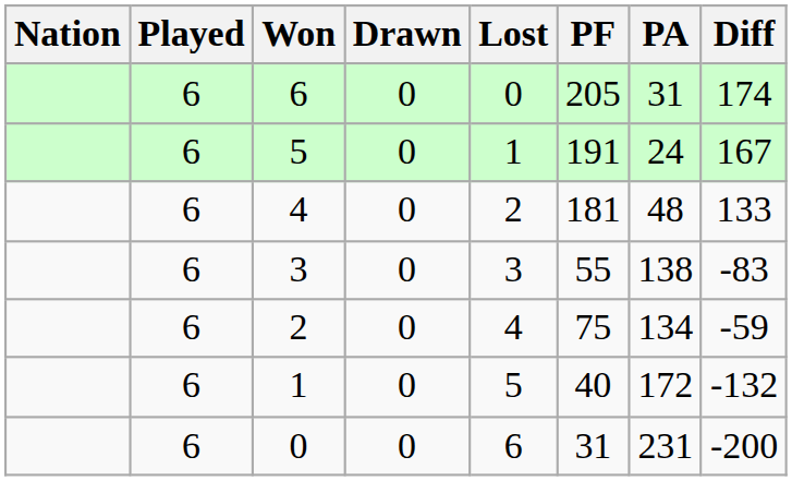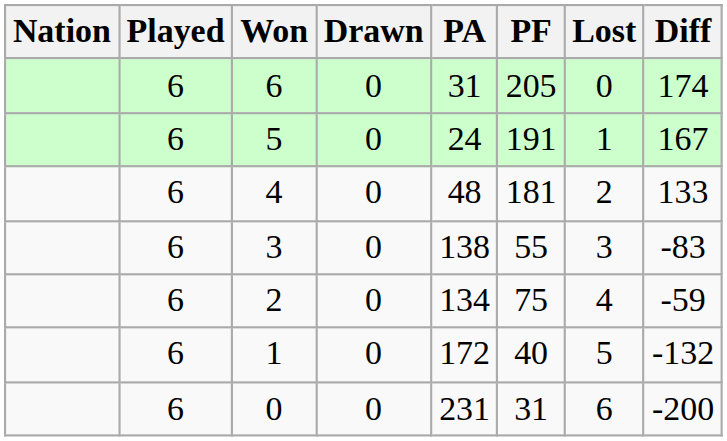columns swapped: Lost <-> PA
